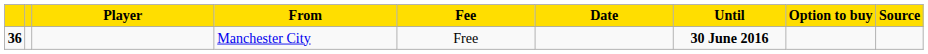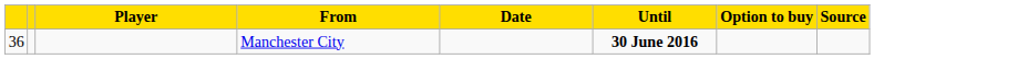- column: Fee | Free
Manchester City | column 1: bold -> normal
